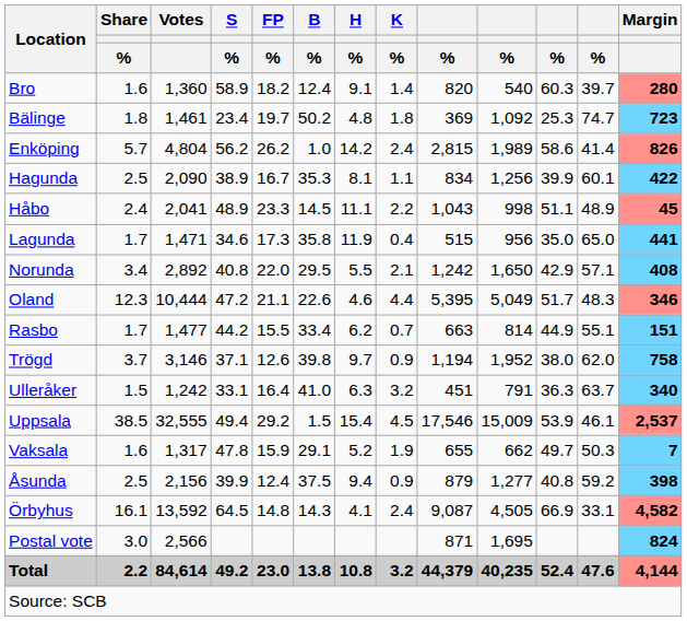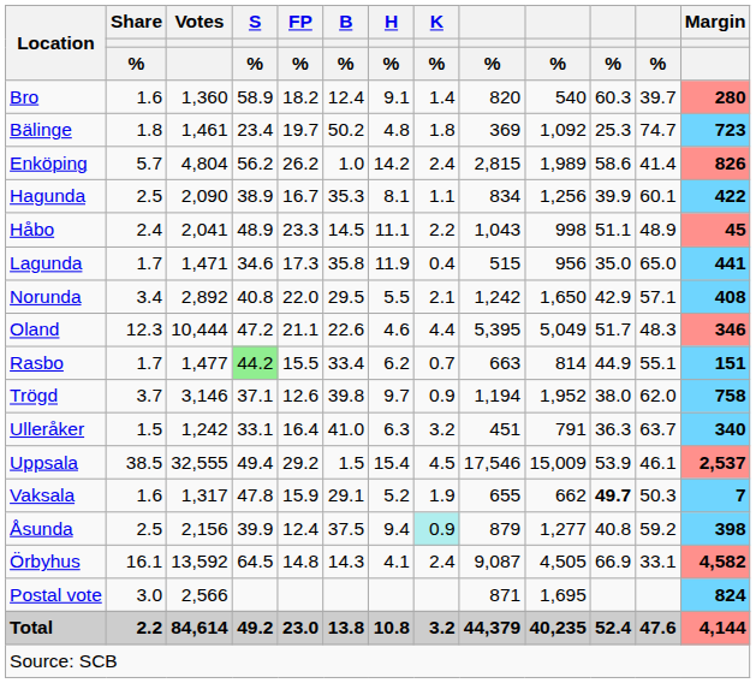Rasbo | S / %: no background -> lightgreen background
Vaksala | column 11: normal -> bold
Åsunda | K / %: no background -> paleturquoise background
